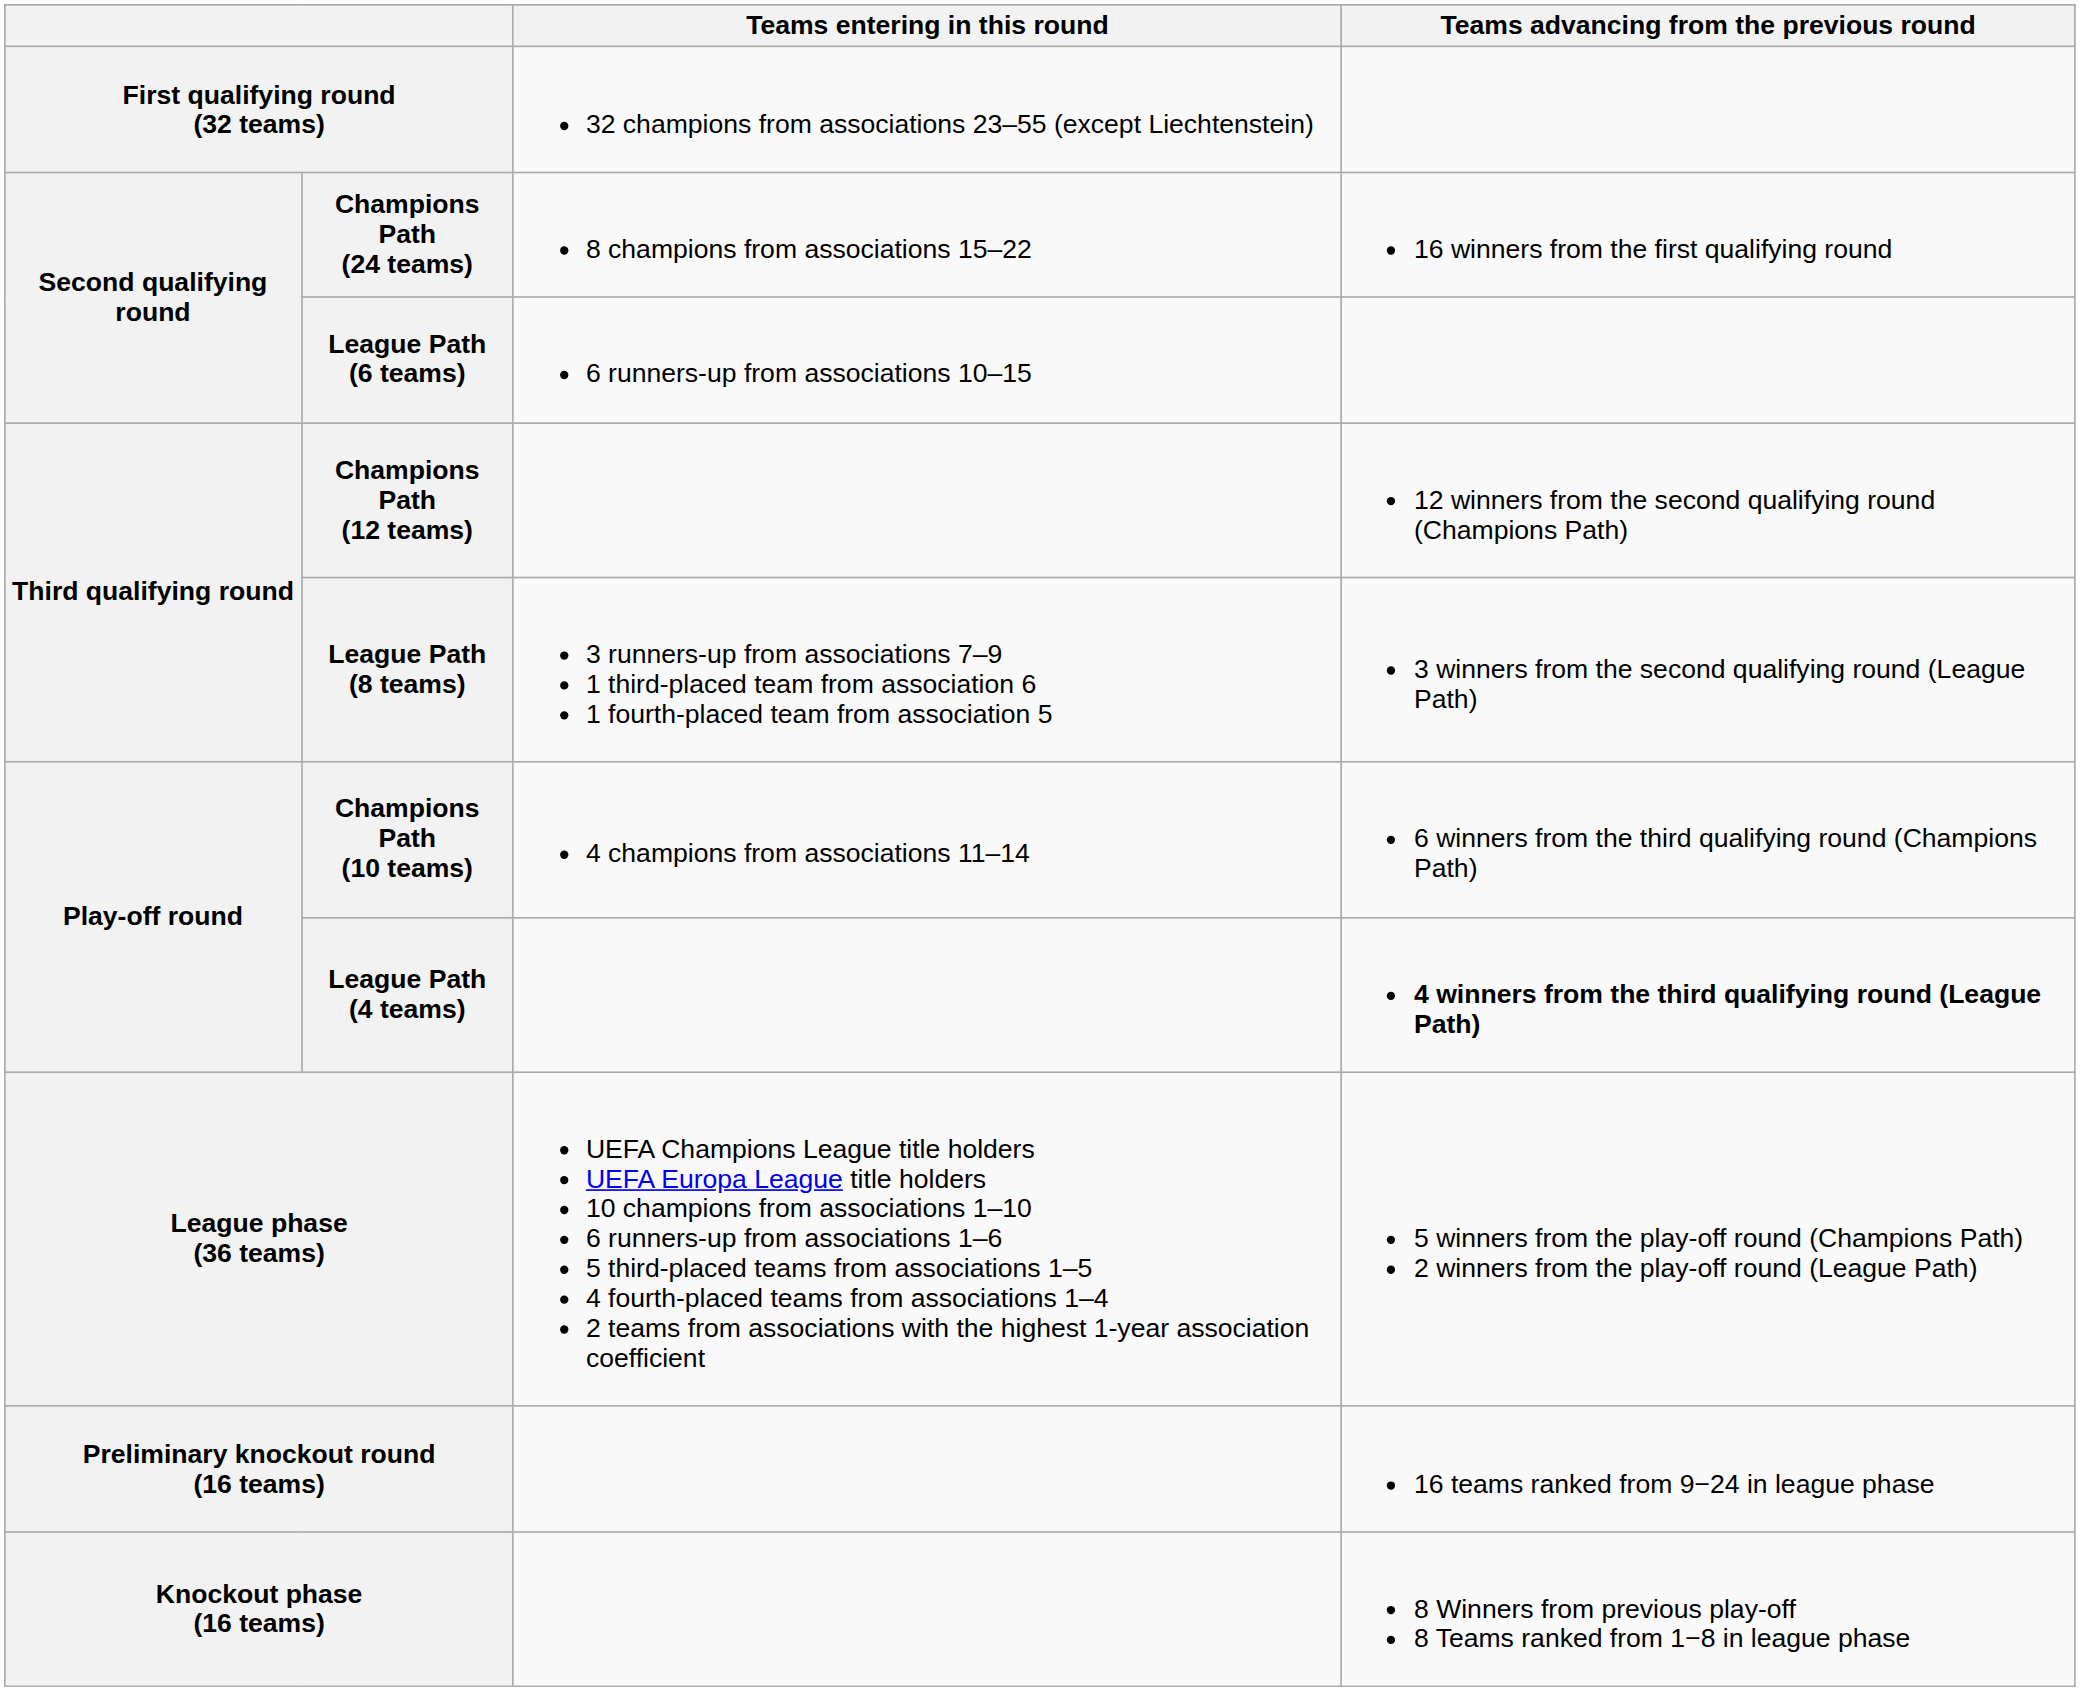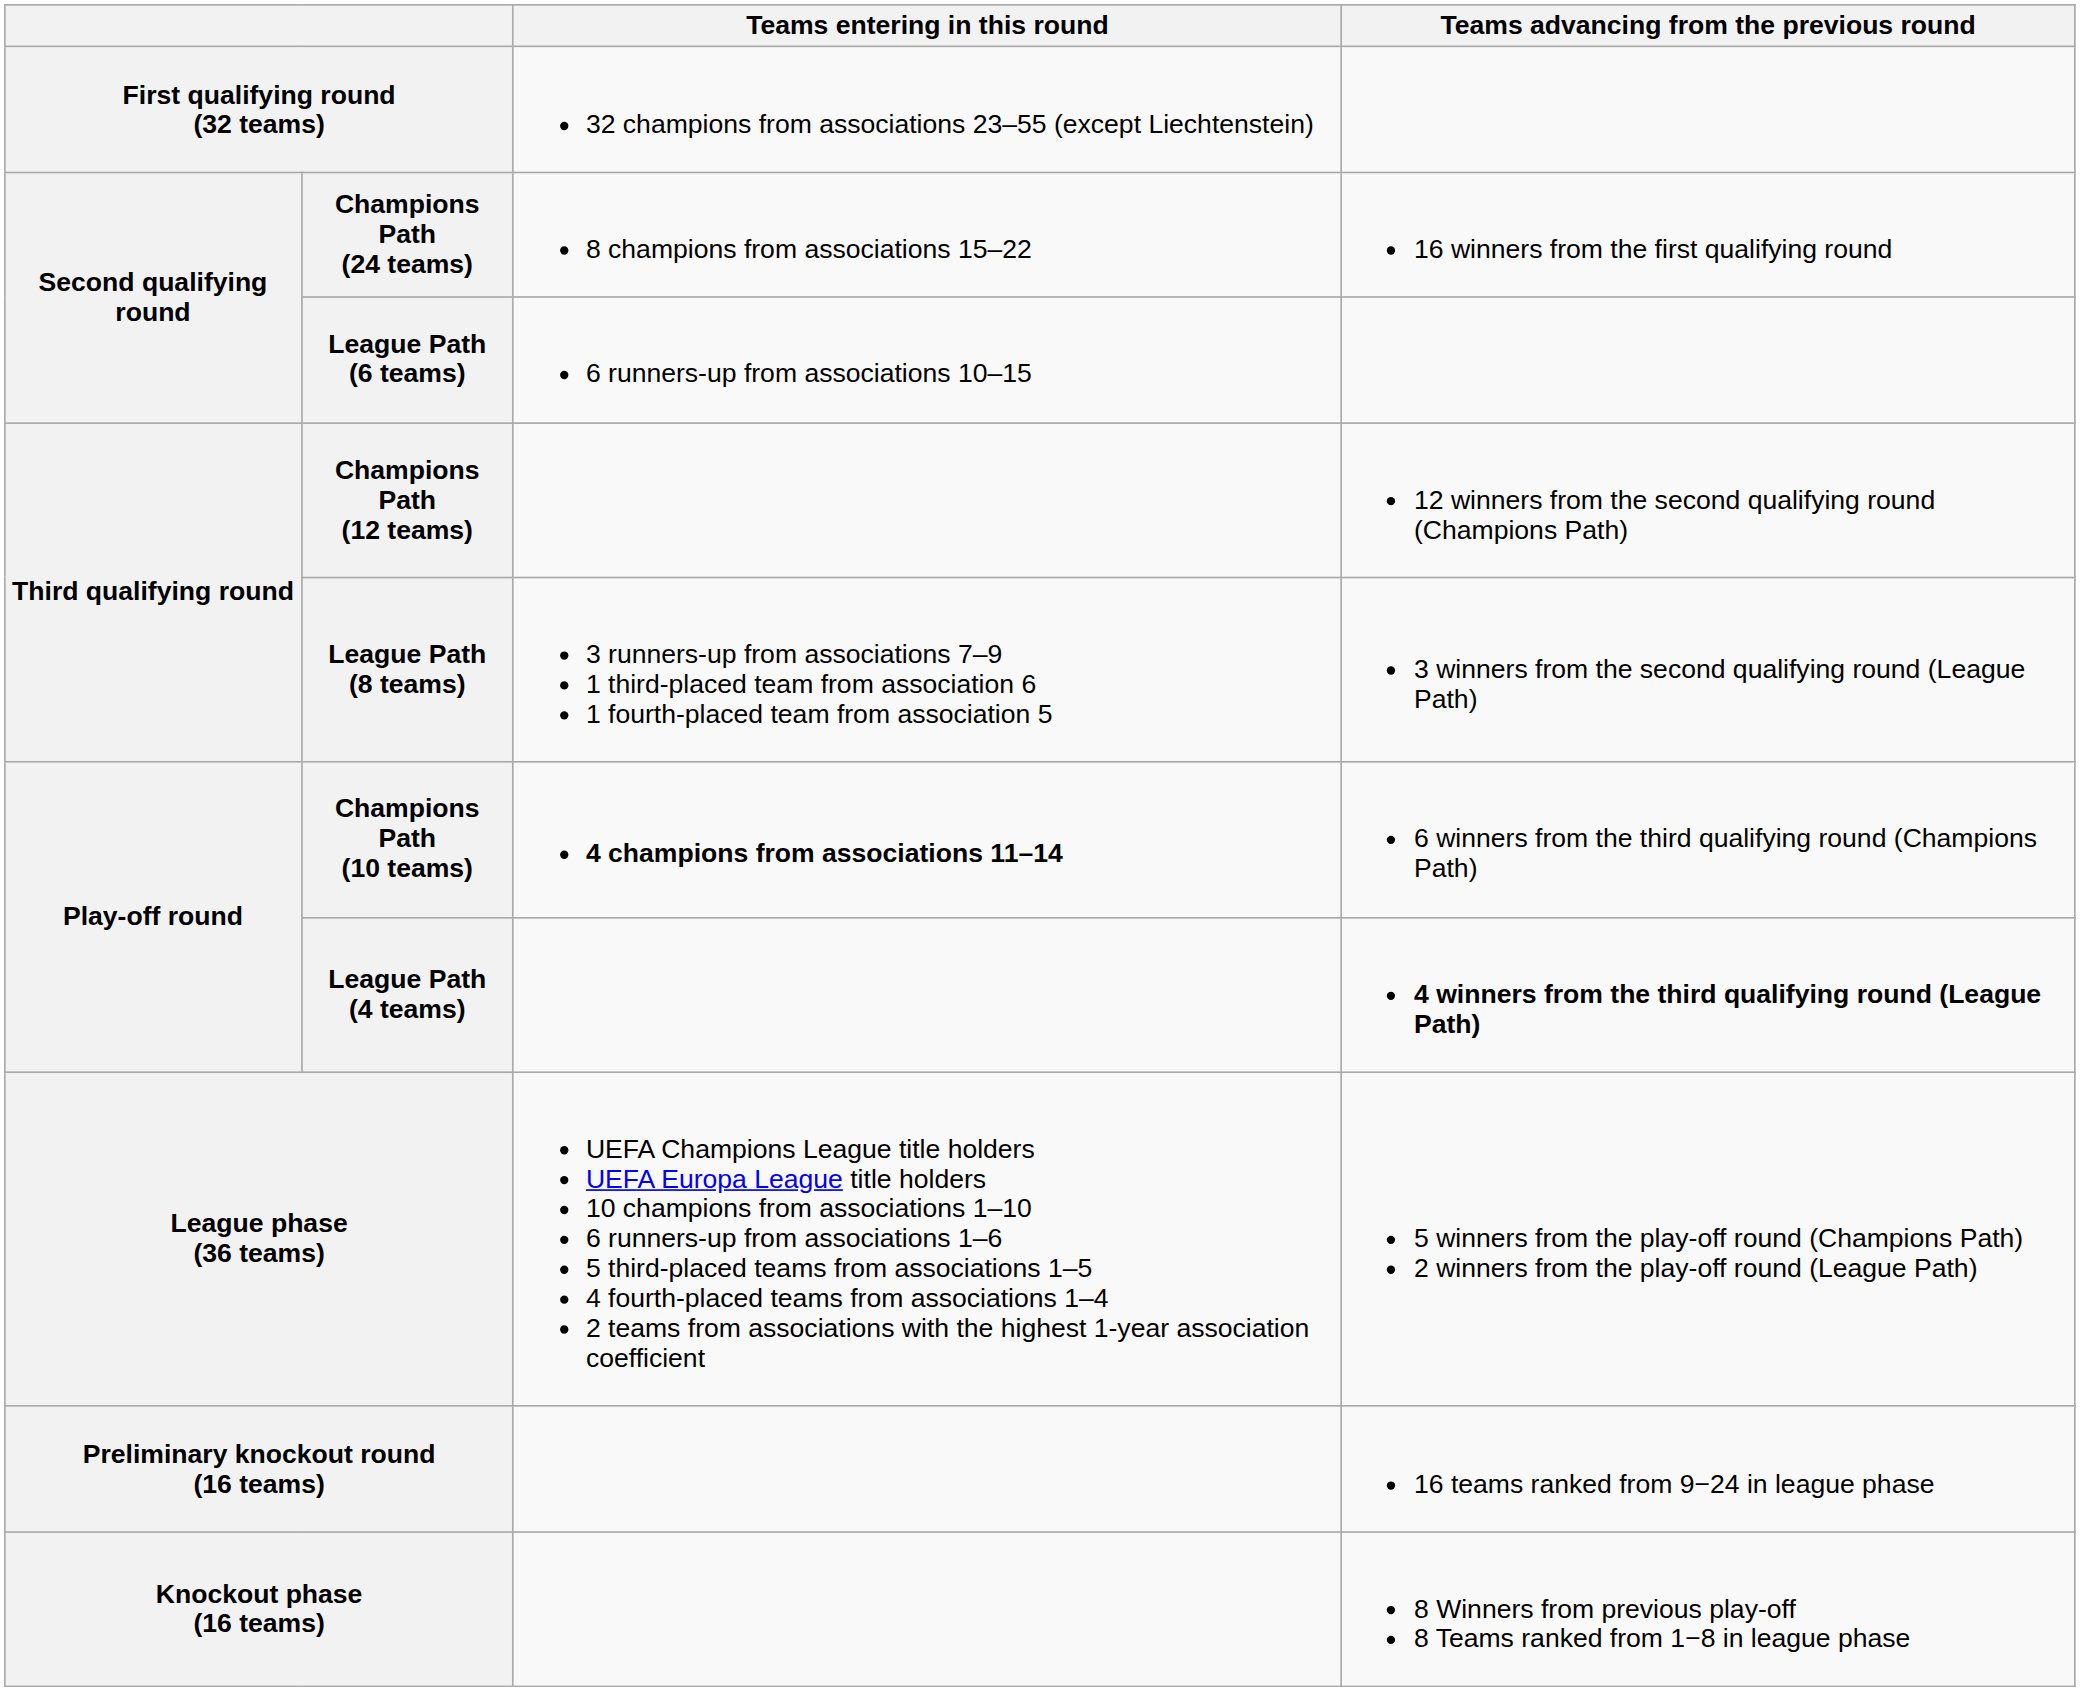Champions Path (10 teams) | Teams entering in this round: normal -> bold
